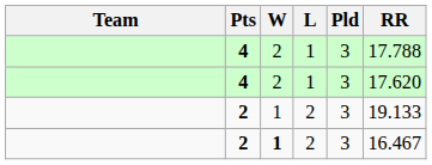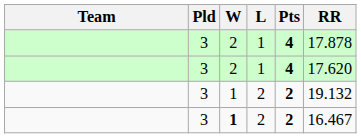columns swapped: Pld <-> Pts
row 2 | RR: 17.788 -> 17.878
row 4 | RR: 19.133 -> 19.132
